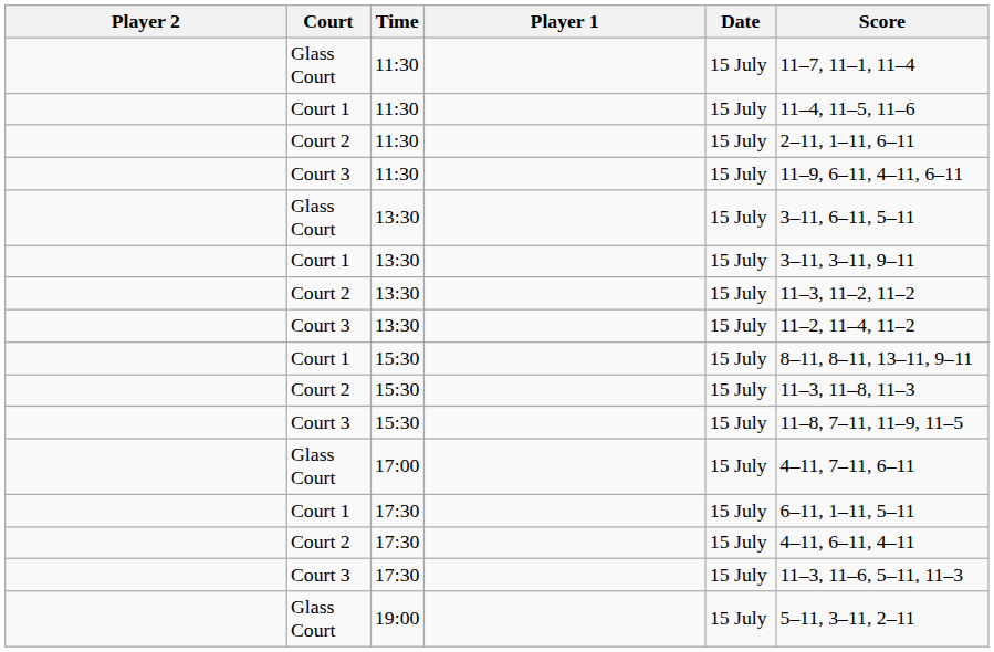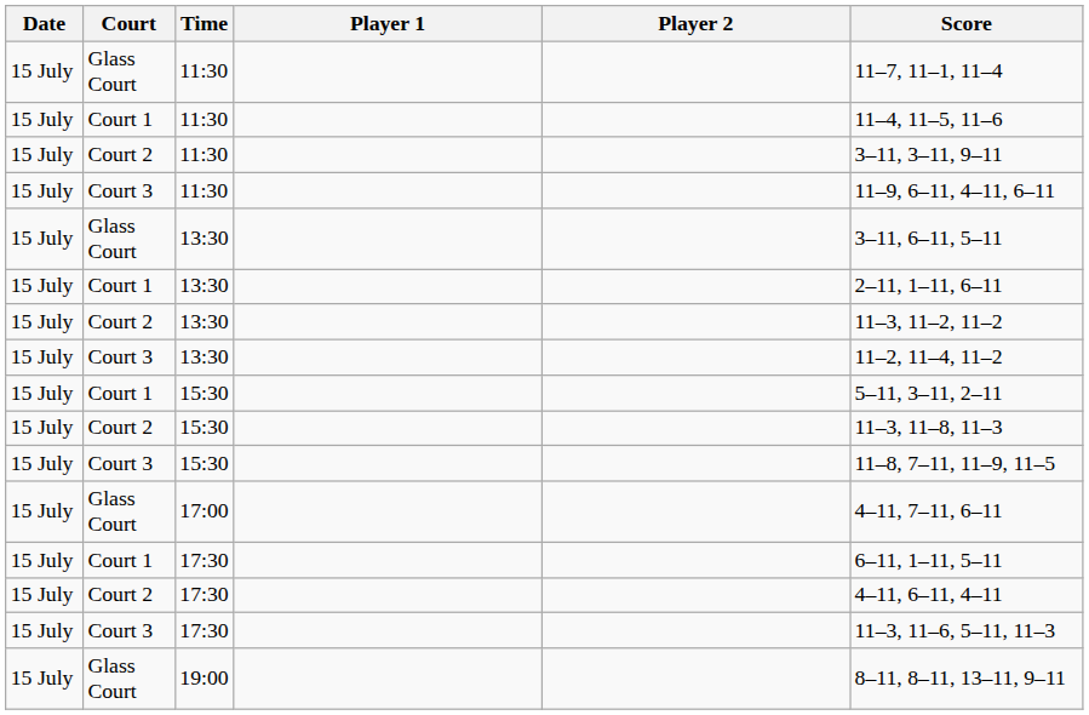columns swapped: Date <-> Player 2
Court 2 / 11:30 | Score: 2–11, 1–11, 6–11 -> 3–11, 3–11, 9–11
Court 1 / 13:30 | Score: 3–11, 3–11, 9–11 -> 2–11, 1–11, 6–11
Court 1 / 15:30 | Score: 8–11, 8–11, 13–11, 9–11 -> 5–11, 3–11, 2–11
19:00 | Score: 5–11, 3–11, 2–11 -> 8–11, 8–11, 13–11, 9–11
